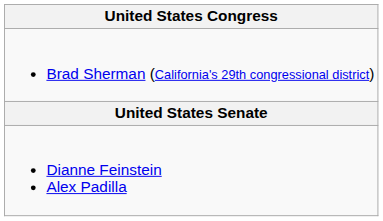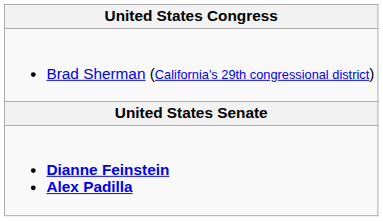row 4 | column 1: normal -> bold
